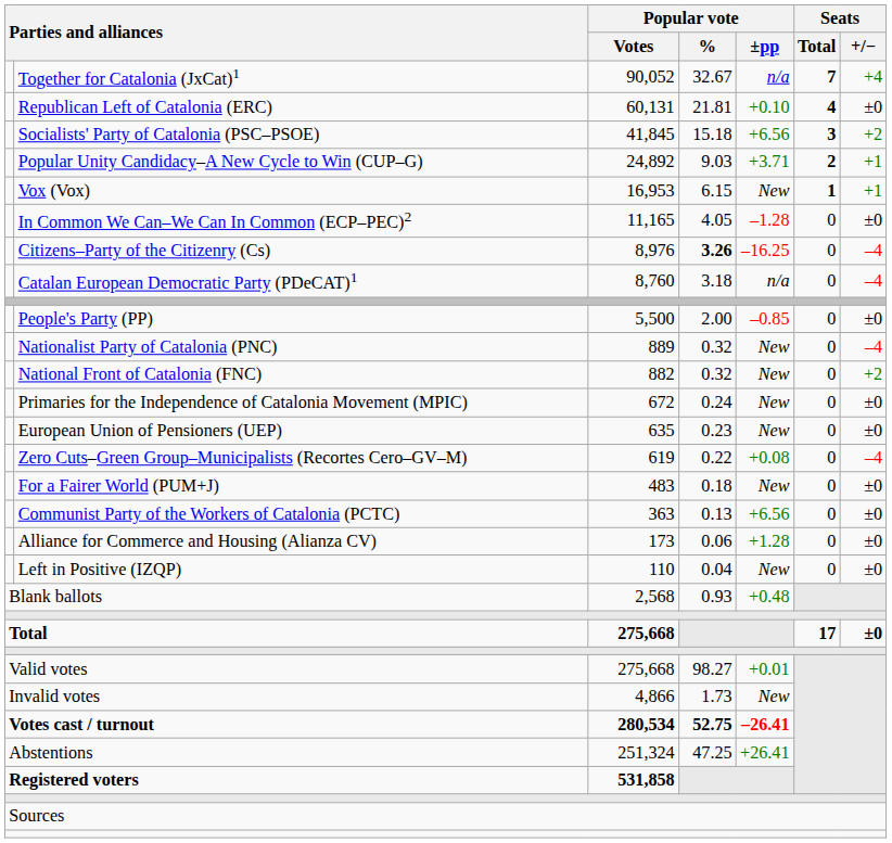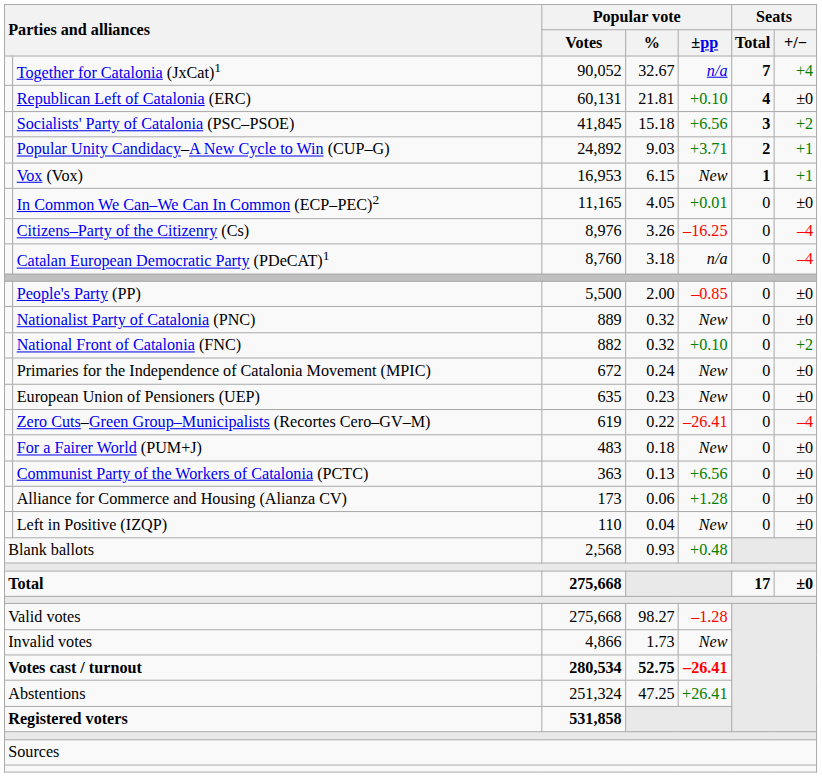In Common We Can–We Can In Common (ECP–PEC)2 | Popular vote / ±pp: –1.28 -> +0.01
Citizens–Party of the Citizenry (Cs) | Popular vote / %: bold -> normal
Nationalist Party of Catalonia (PNC) | Seats / +/−: –4 -> ±0
National Front of Catalonia (FNC) | Popular vote / ±pp: New -> +0.10
Zero Cuts–Green Group–Municipalists (Recortes Cero–GV–M) | Popular vote / ±pp: +0.08 -> –26.41
Valid votes | Popular vote / ±pp: +0.01 -> –1.28
